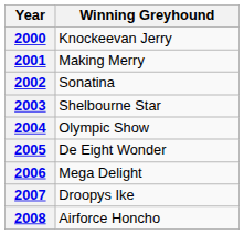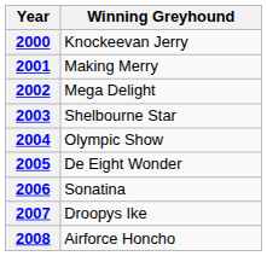2002 | Winning Greyhound: Sonatina -> Mega Delight
2006 | Winning Greyhound: Mega Delight -> Sonatina
